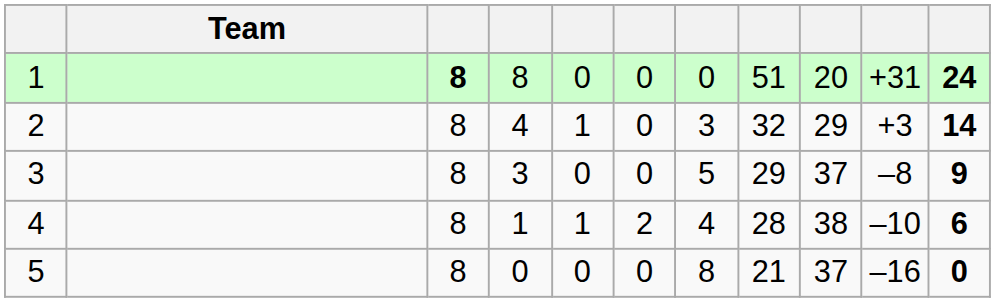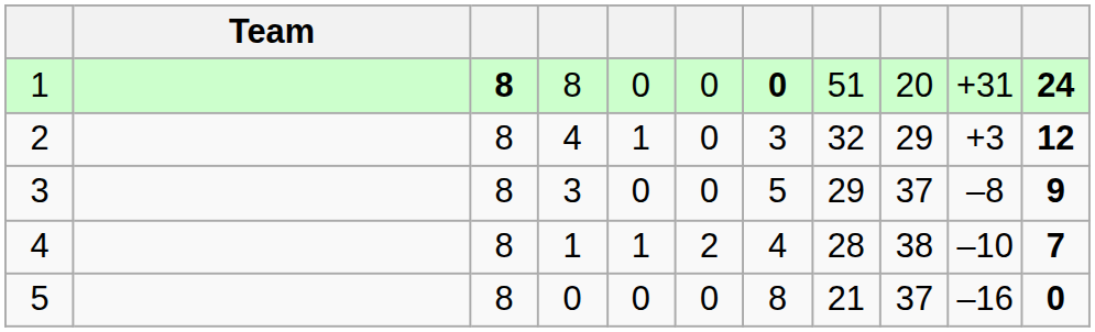row 2 | column 7: normal -> bold
row 3 | column 11: 14 -> 12
row 5 | column 11: 6 -> 7
